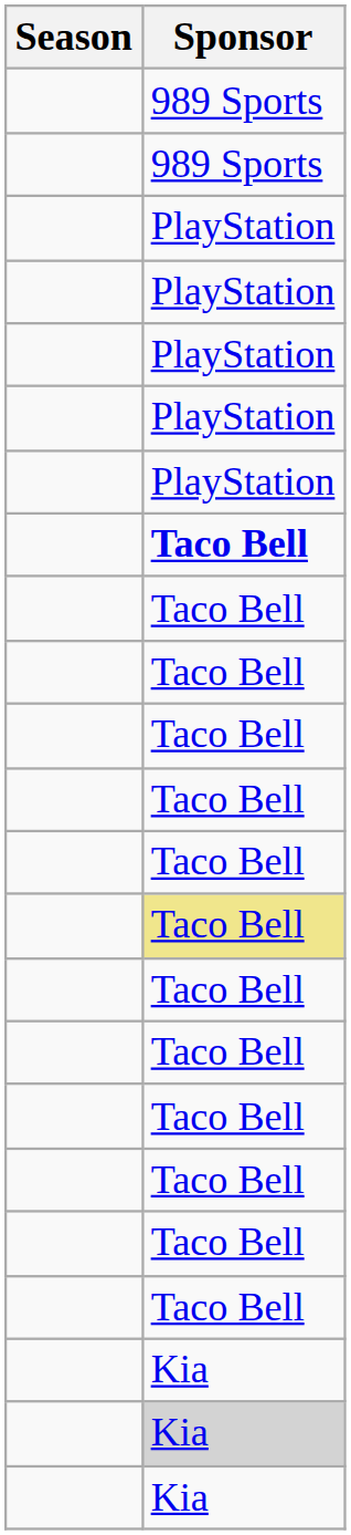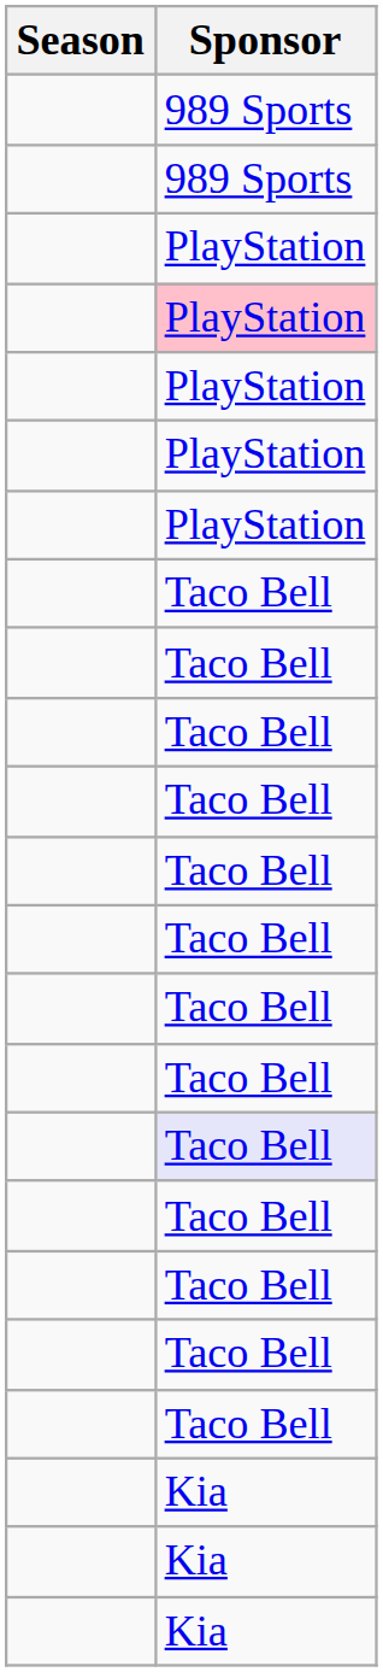row 5 | Sponsor: no background -> pink background
row 9 | Sponsor: bold -> normal
row 15 | Sponsor: khaki background -> no background
row 17 | Sponsor: no background -> lavender background
row 23 | Sponsor: lightgrey background -> no background
